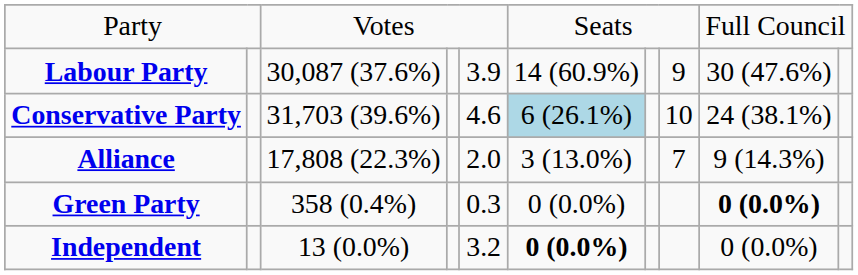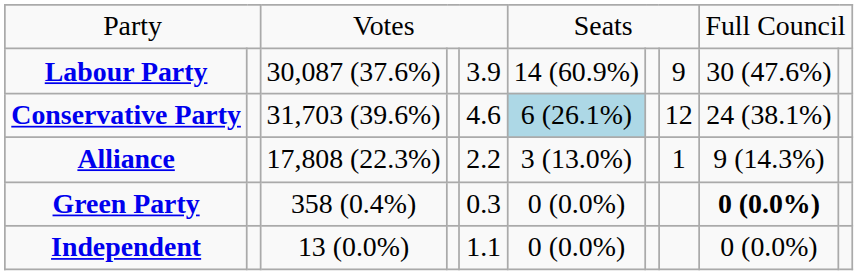Conservative Party | column 8: 10 -> 12
Alliance | column 5: 2.0 -> 2.2
Alliance | column 8: 7 -> 1
Independent | column 5: 3.2 -> 1.1
Independent | column 6: bold -> normal
